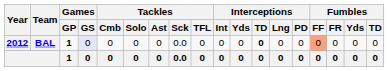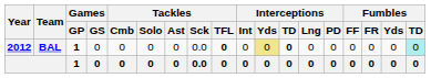BAL | Games / GS: lavender background -> no background
BAL | Tackles / TFL: normal -> bold
BAL | Interceptions / Yds: no background -> khaki background
BAL | Fumbles / FF: lightsalmon background -> no background
BAL | Fumbles / TD: no background -> paleturquoise background
